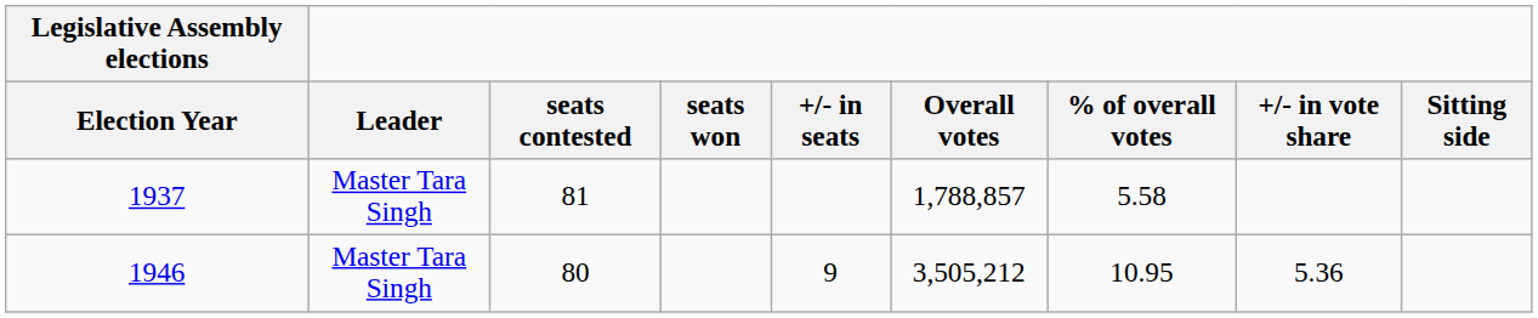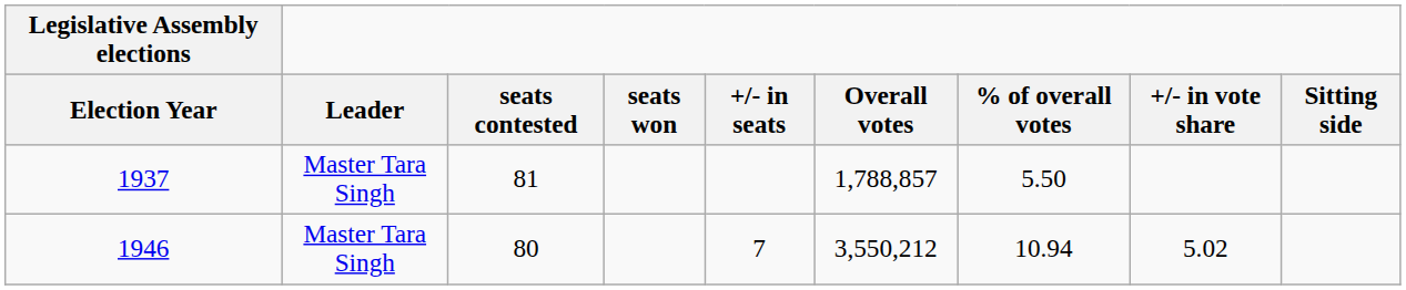1937 | % of overall votes: 5.58 -> 5.50
1946 | +/- in seats: 9 -> 7
1946 | Overall votes: 3,505,212 -> 3,550,212
1946 | % of overall votes: 10.95 -> 10.94
1946 | +/- in vote share: 5.36 -> 5.02
